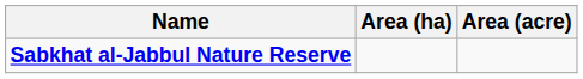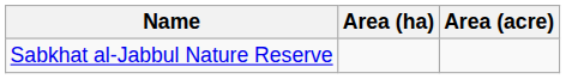Sabkhat al-Jabbul Nature Reserve | Name: bold -> normal
